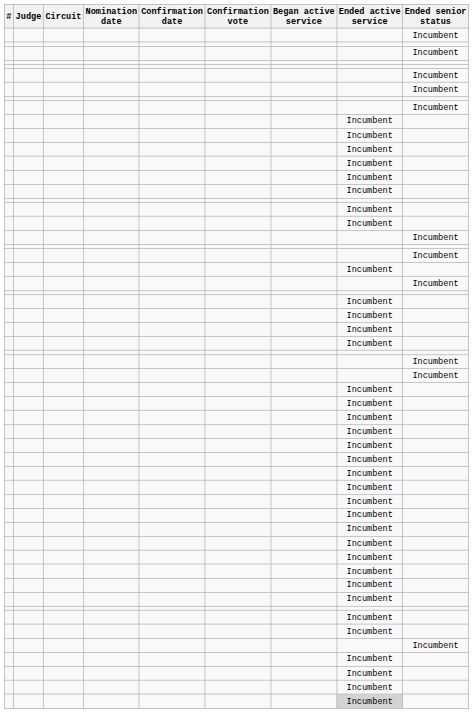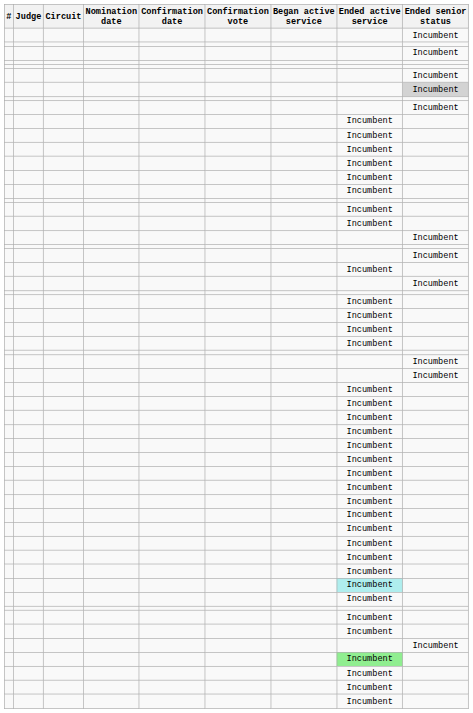row 8 | Ended senior status: no background -> lightgrey background
row 47 | Ended active service: no background -> paleturquoise background
row 53 | Ended active service: no background -> lightgreen background
row 56 | Ended active service: lightgrey background -> no background
